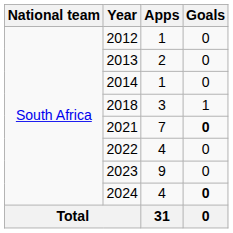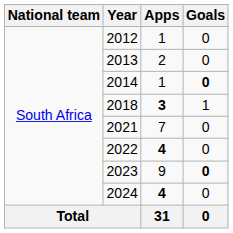2014 | Goals: normal -> bold
2018 | Apps: normal -> bold
2021 | Goals: bold -> normal
2022 | Apps: normal -> bold
2023 | Goals: normal -> bold
2024 | Apps: normal -> bold
2024 | Goals: bold -> normal
